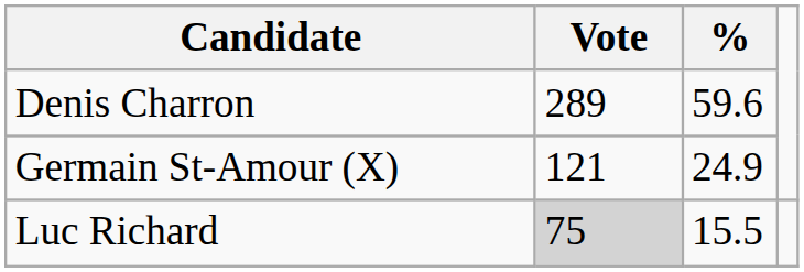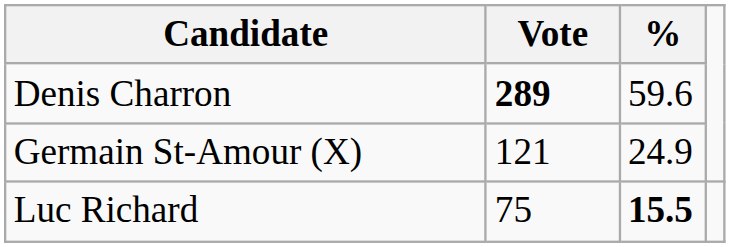Denis Charron | Vote: normal -> bold
Luc Richard | Vote: lightgrey background -> no background
Luc Richard | %: normal -> bold
